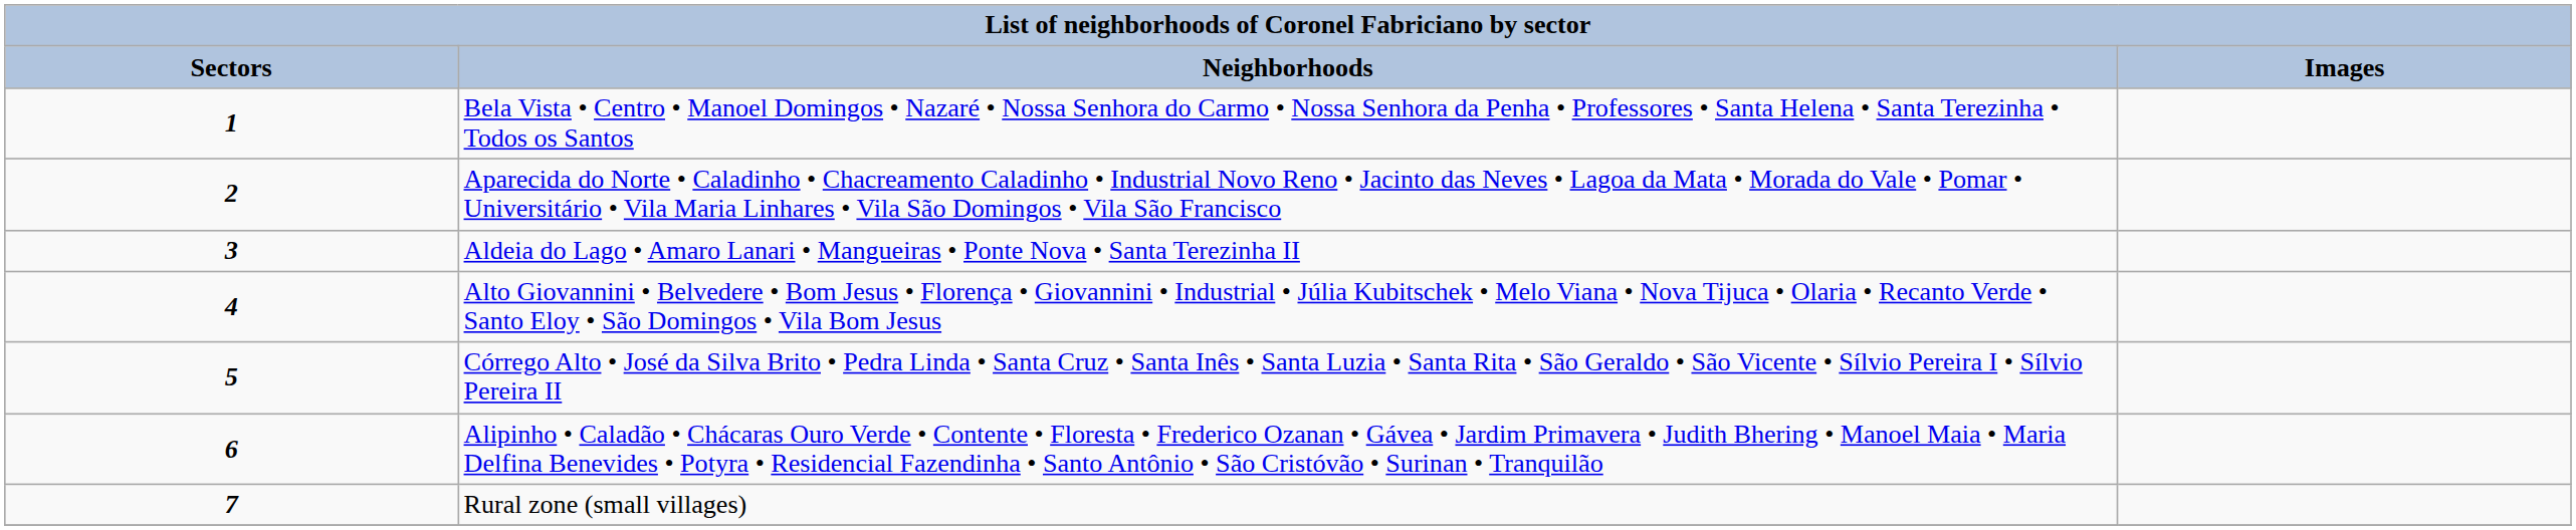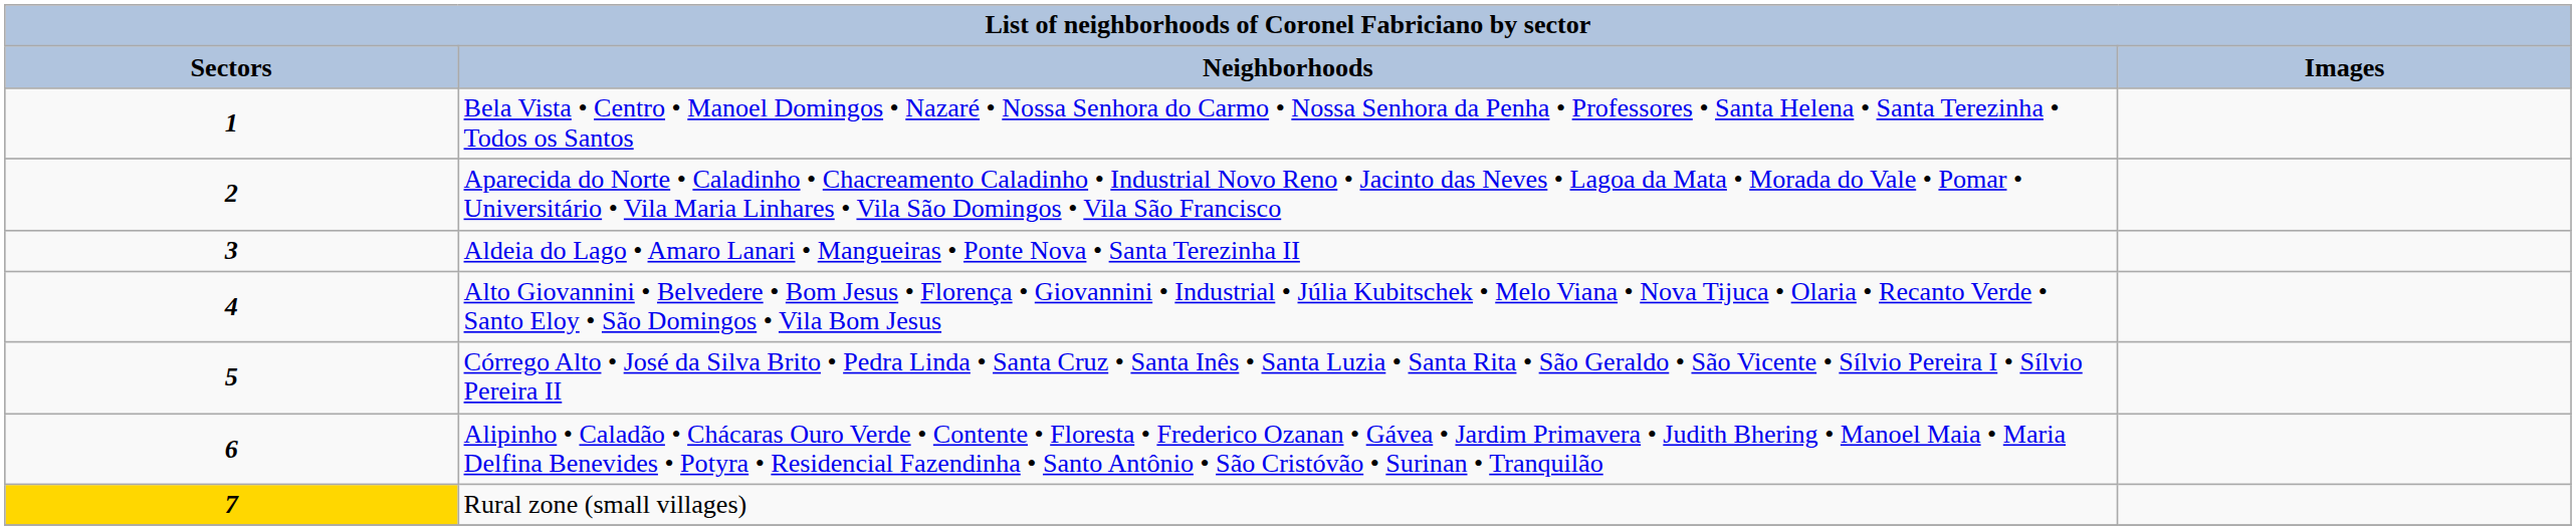Rural zone (small villages) | column 1: no background -> gold background
